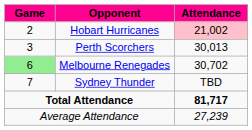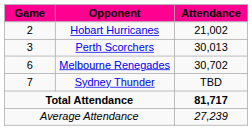Hobart Hurricanes | Attendance: pink background -> no background
Melbourne Renegades | Game: lightgreen background -> no background
